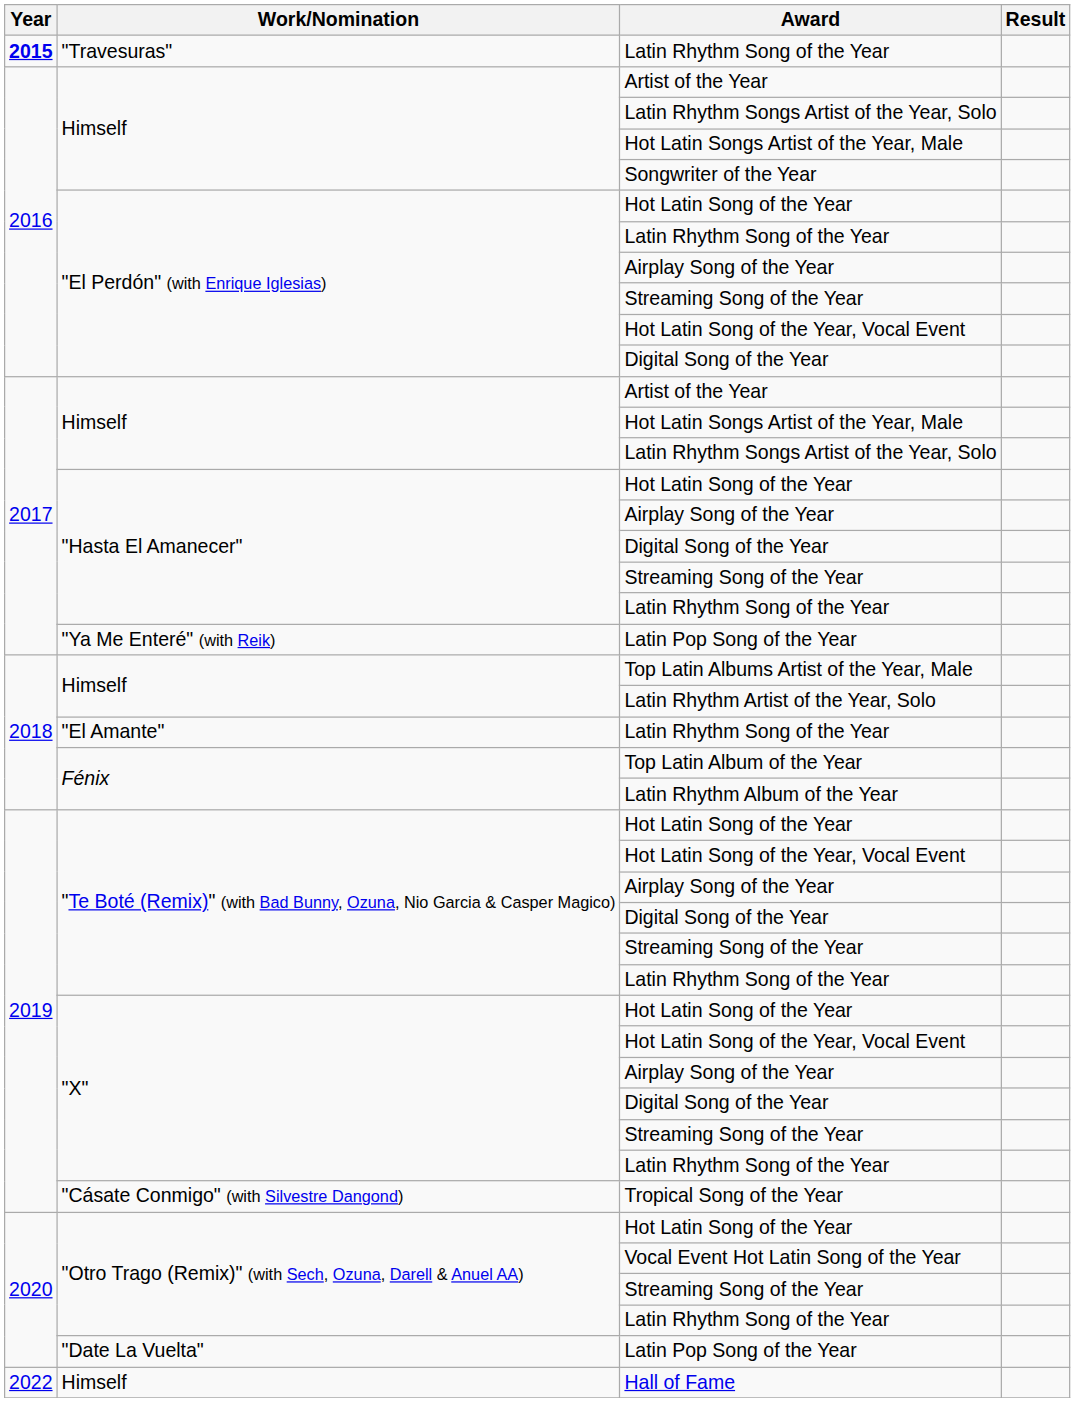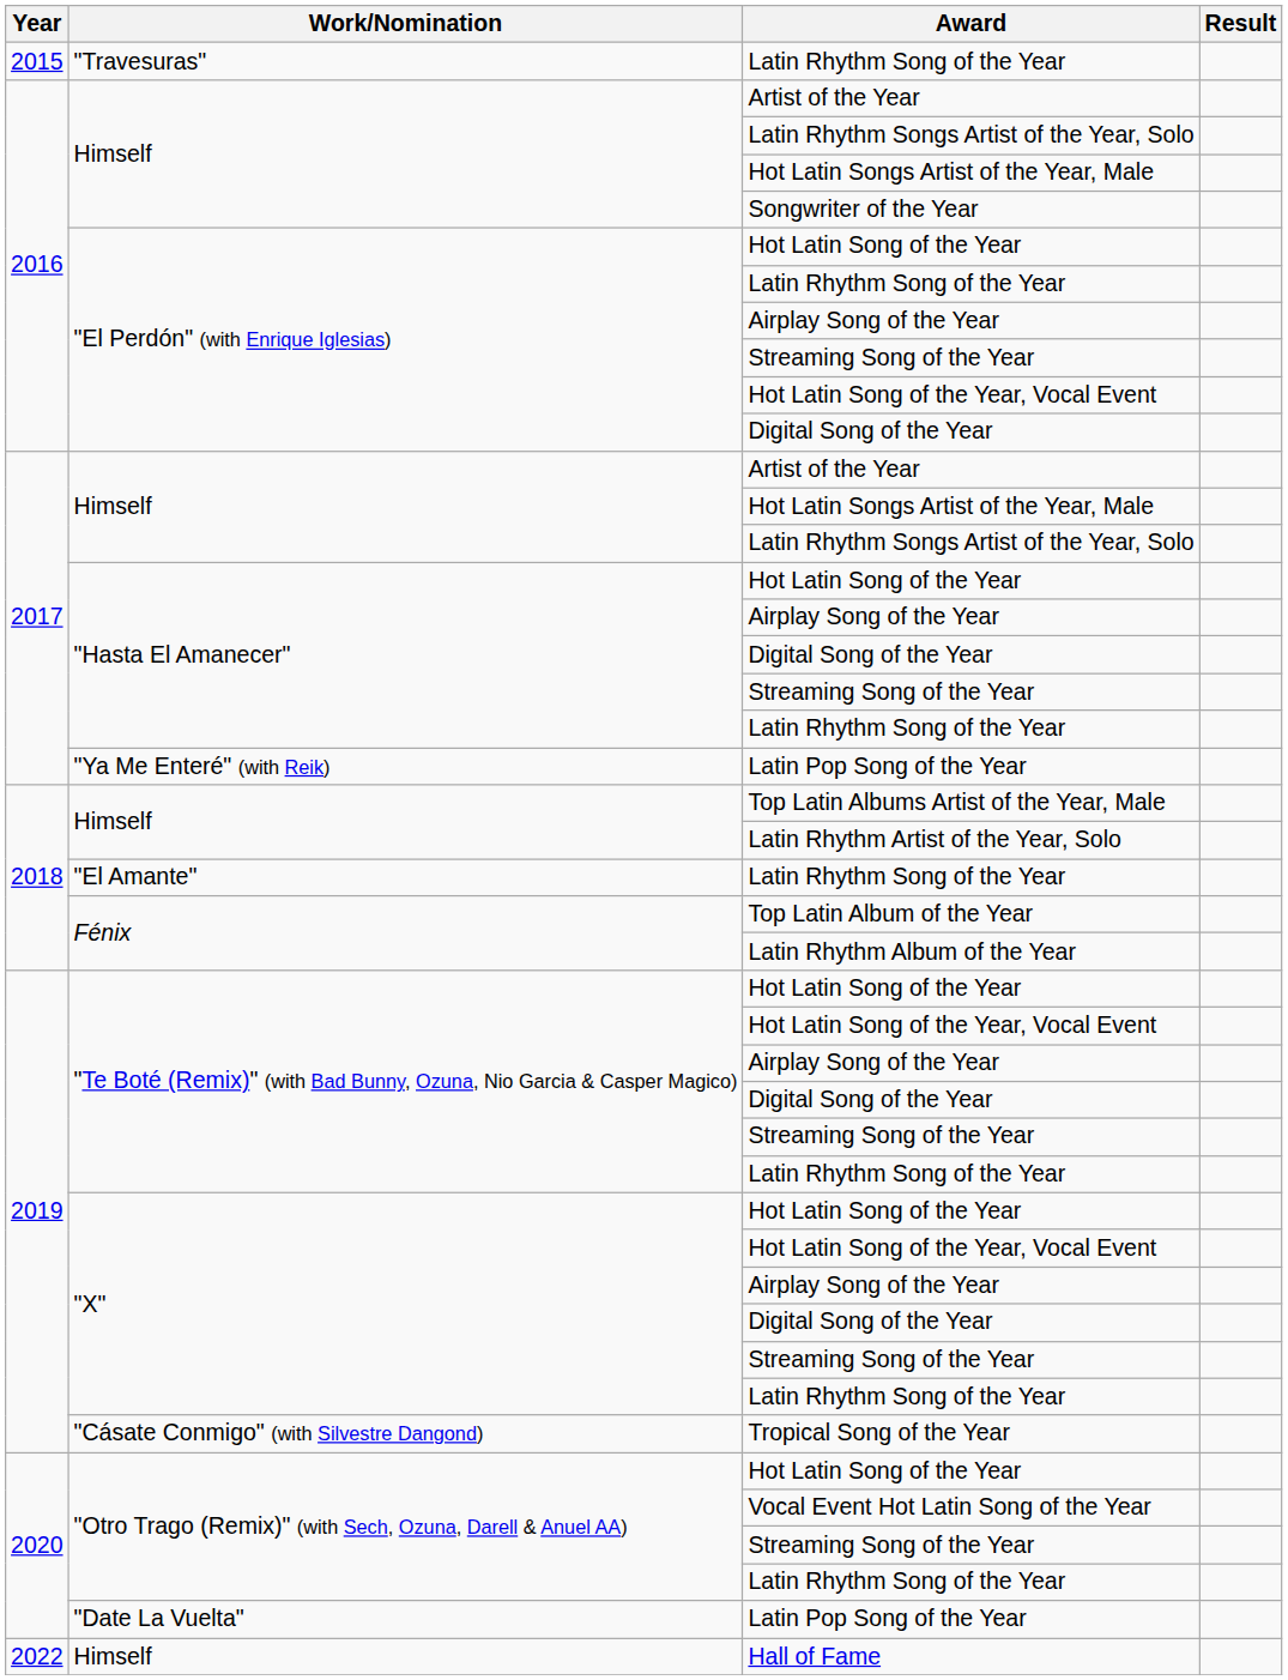"Travesuras" / Latin Rhythm Song of the Year | Year: bold -> normal
